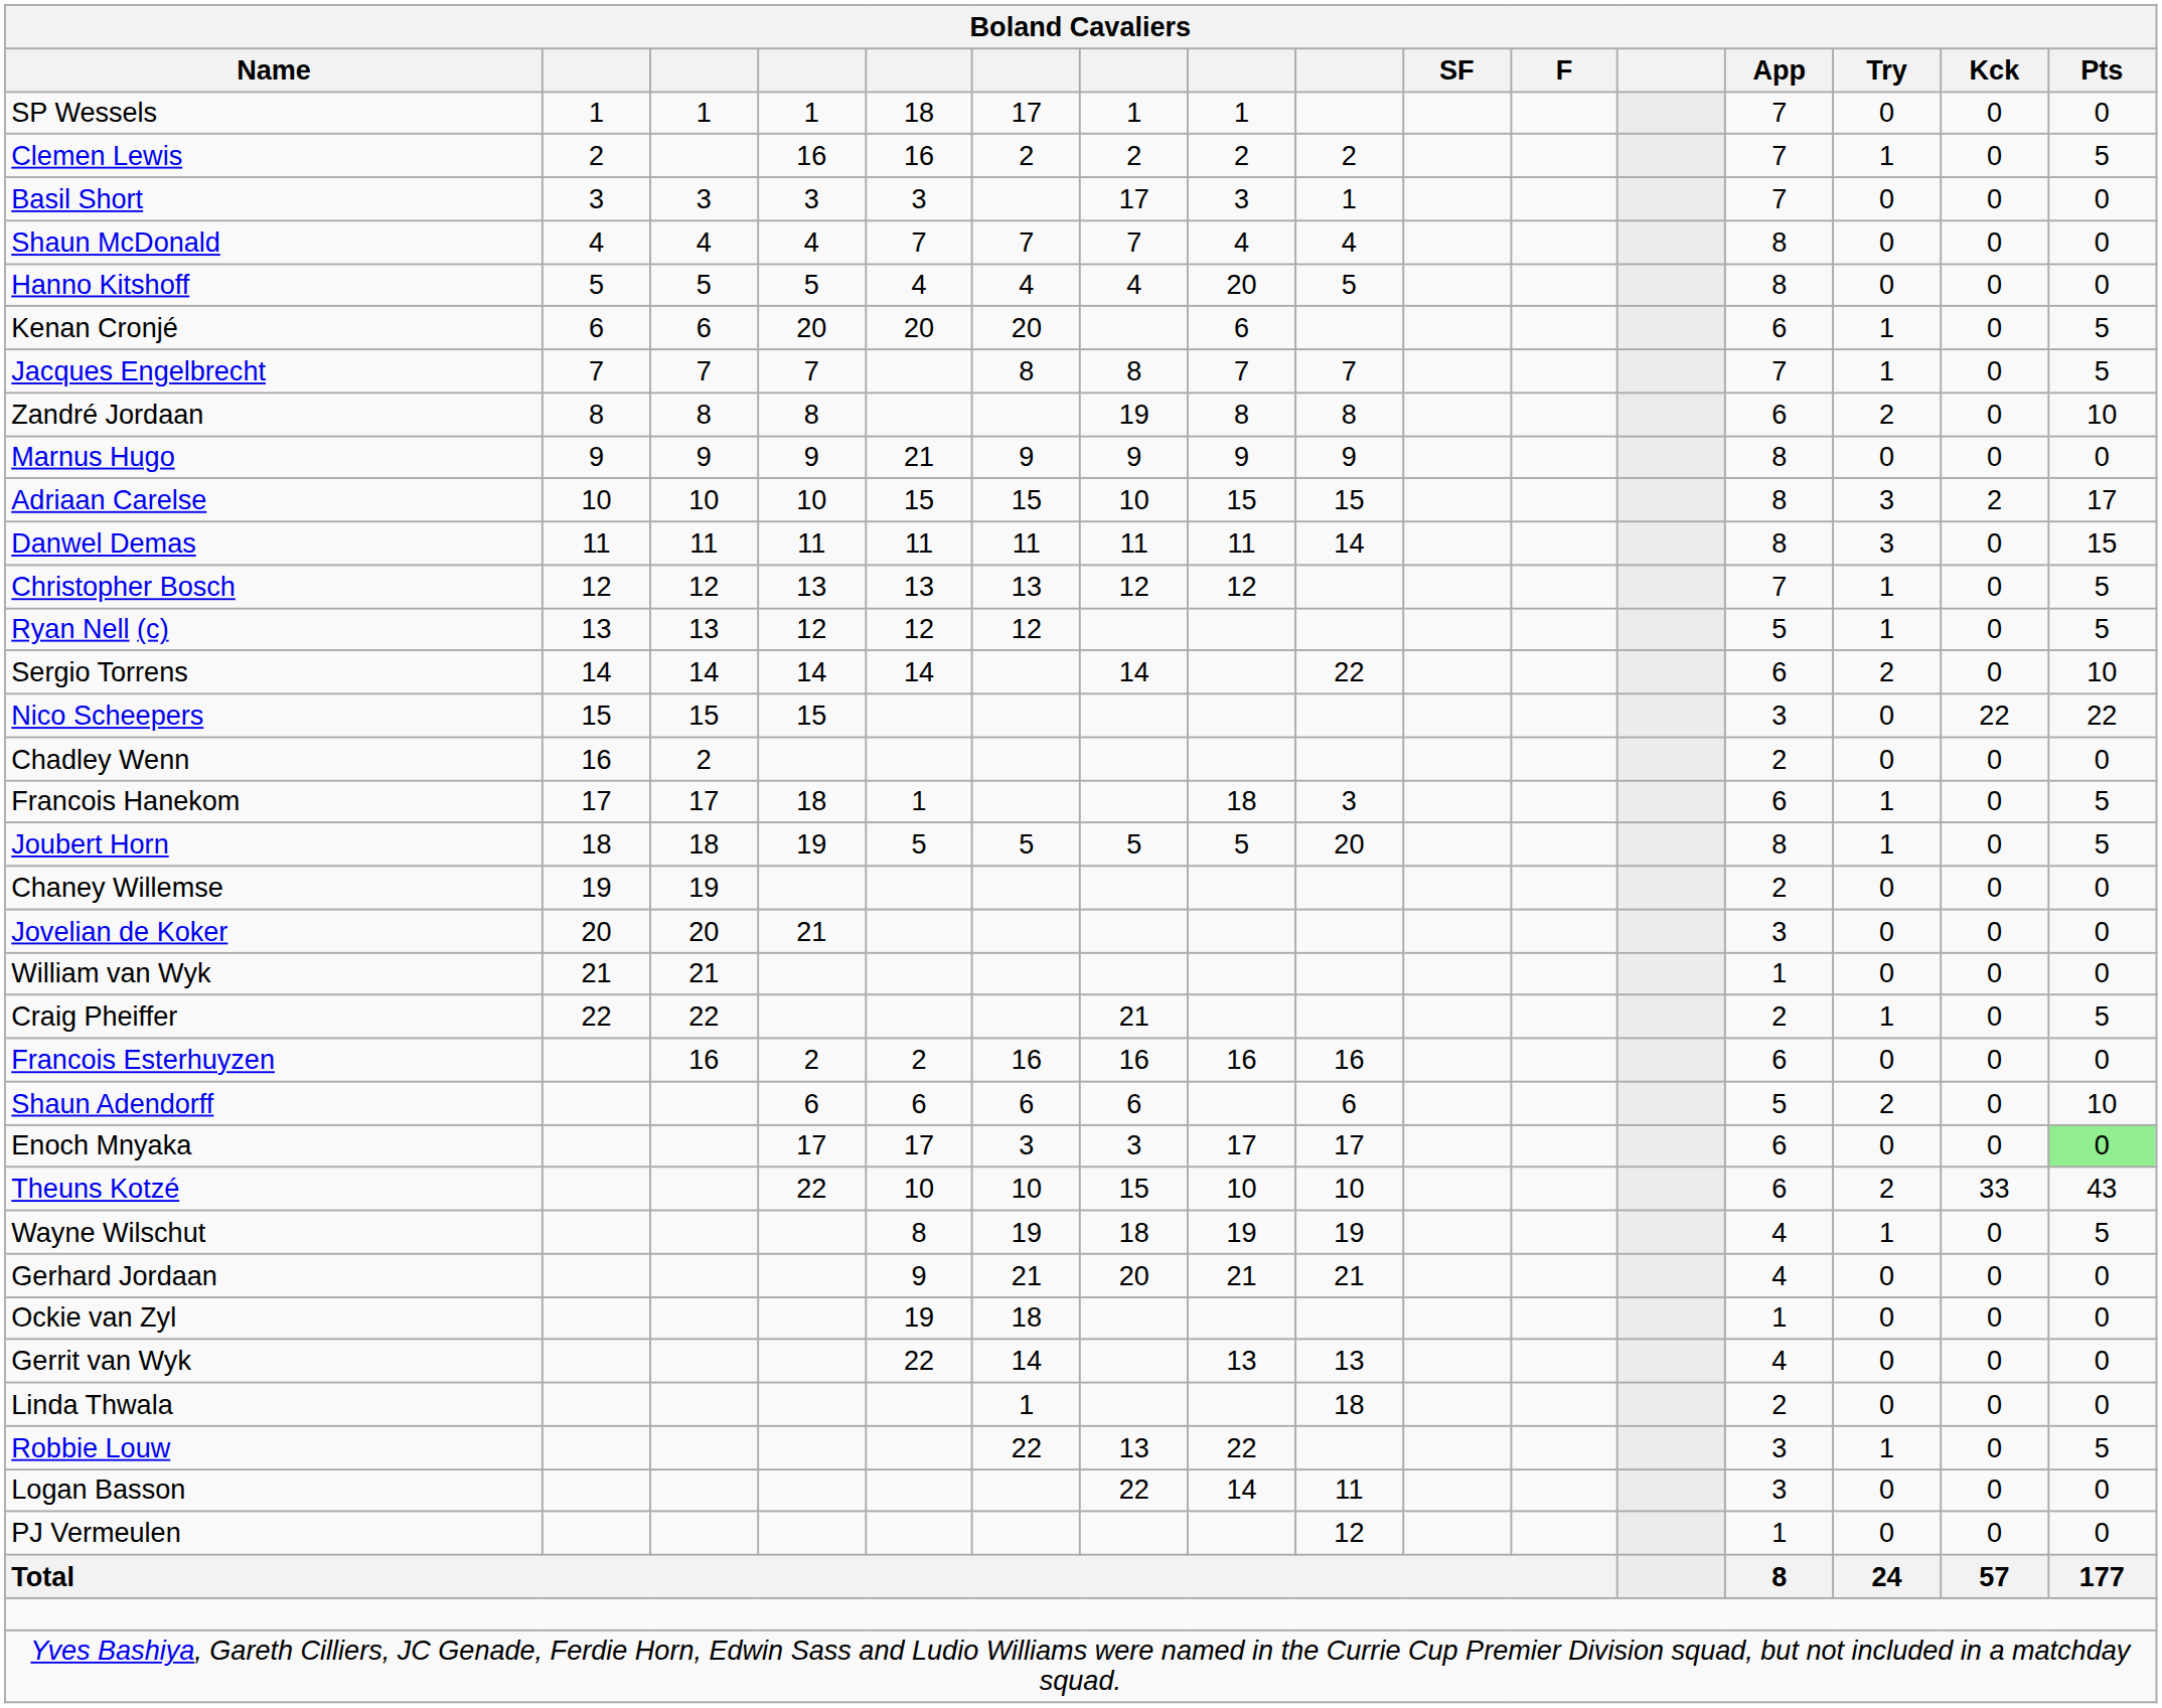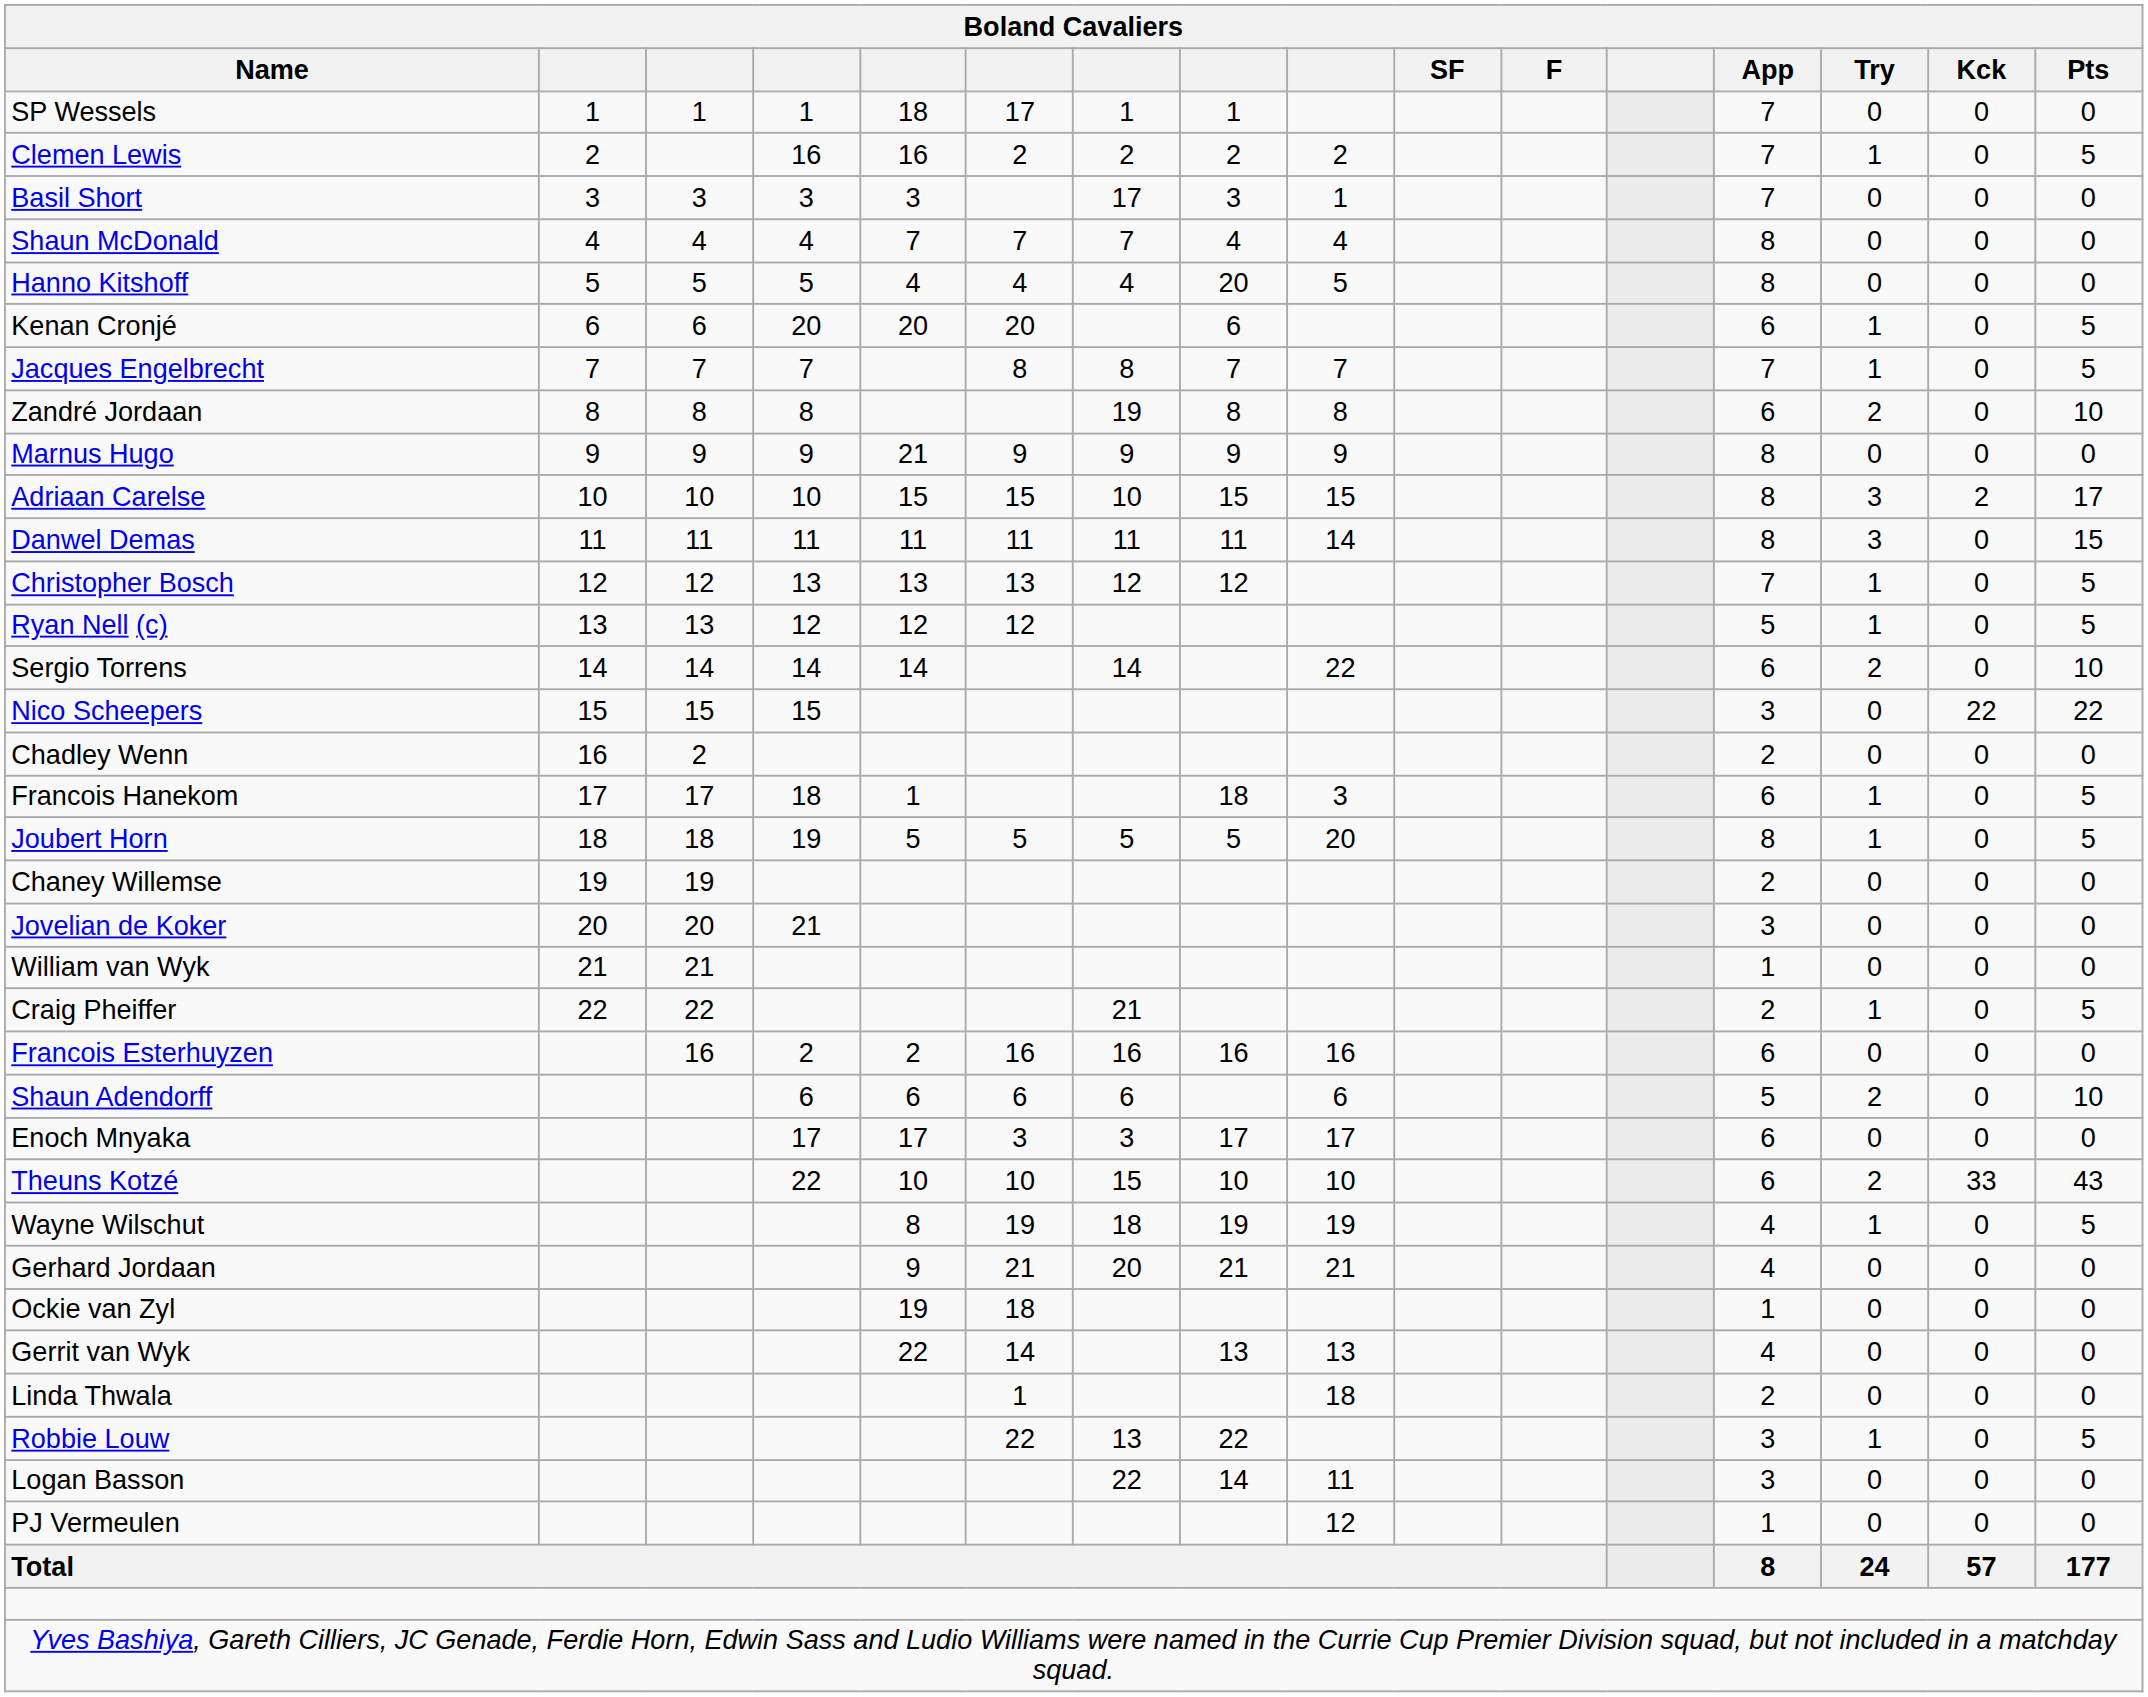Enoch Mnyaka | Pts: lightgreen background -> no background
